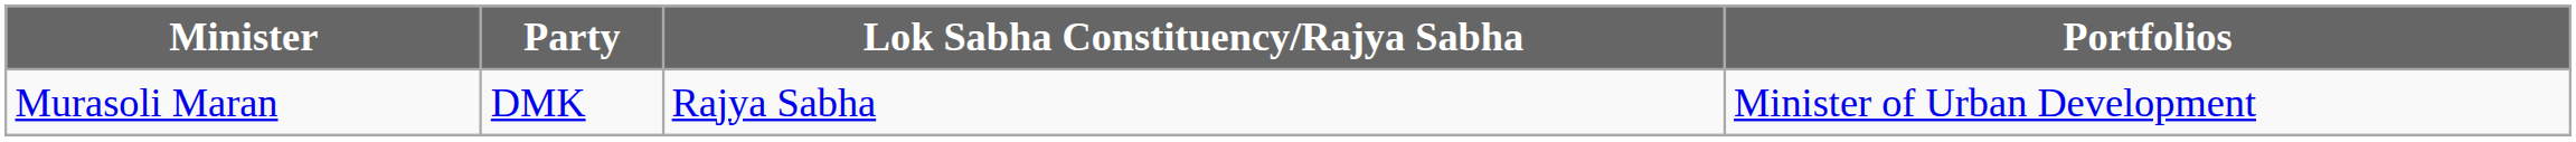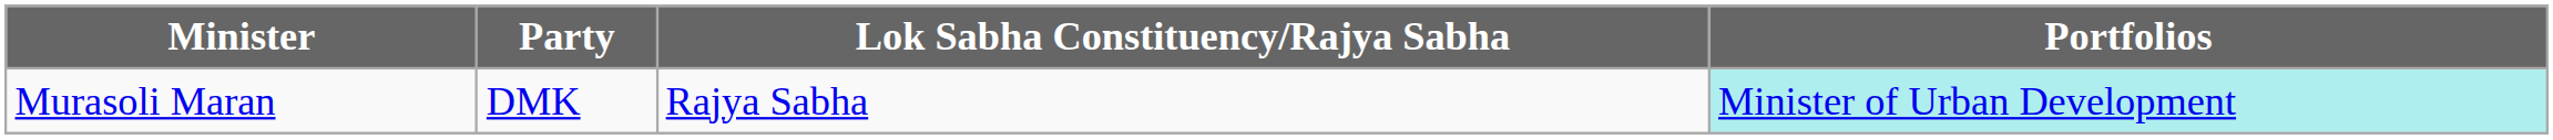Murasoli Maran | Portfolios: no background -> paleturquoise background
